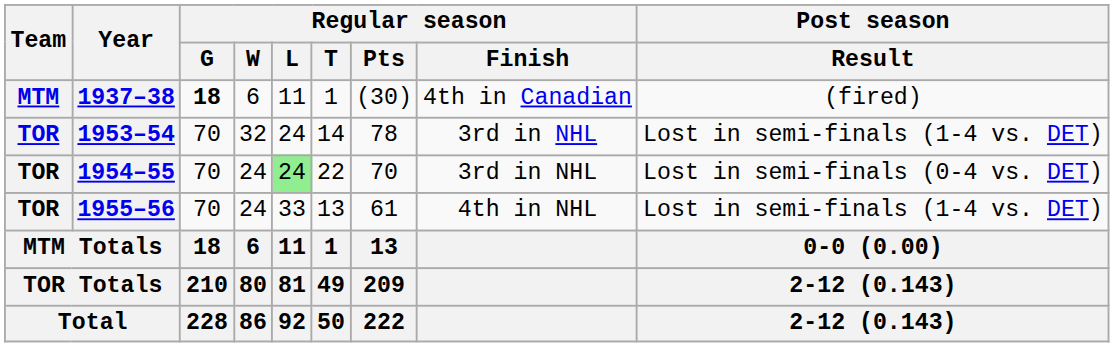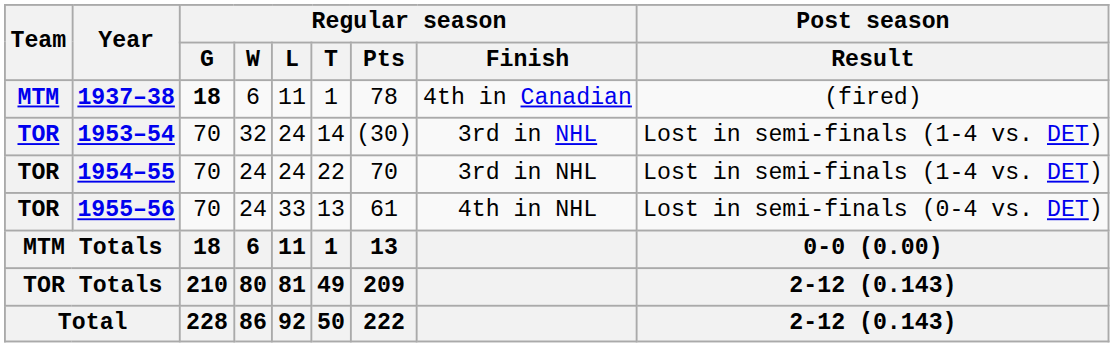1937–38 | Regular season / Pts: (30) -> 78
1953–54 | Regular season / Pts: 78 -> (30)
1954–55 | Regular season / L: lightgreen background -> no background
1954–55 | Post season / Result: Lost in semi-finals (0-4 vs. DET) -> Lost in semi-finals (1-4 vs. DET)
1955–56 | Post season / Result: Lost in semi-finals (1-4 vs. DET) -> Lost in semi-finals (0-4 vs. DET)
